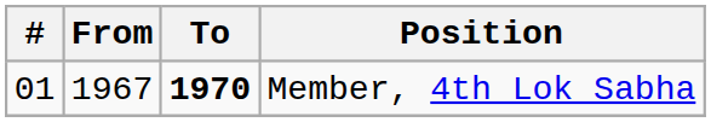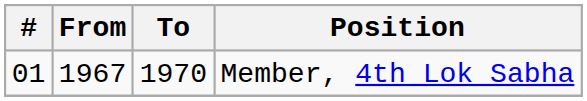Member, 4th Lok Sabha | To: bold -> normal
